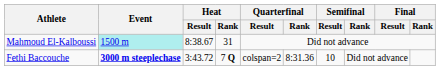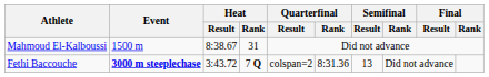Mahmoud El-Kalboussi | Event: paleturquoise background -> no background
Fethi Baccouche | Semifinal / Result: 10 -> 13
